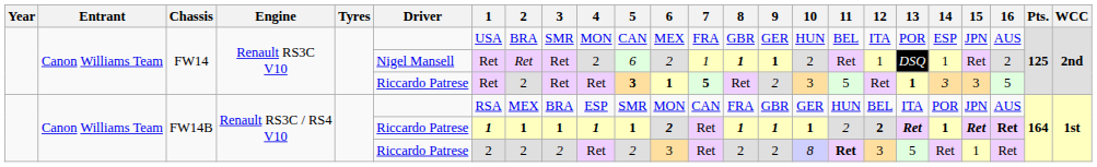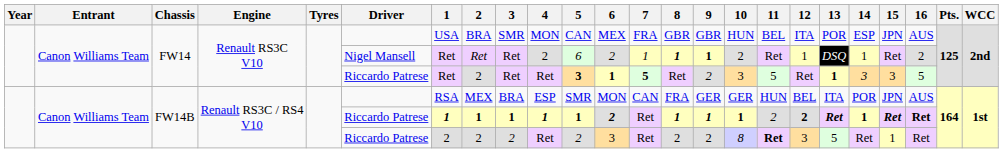row 2 | 9: GER -> GBR
row 5 | 9: GBR -> GER
